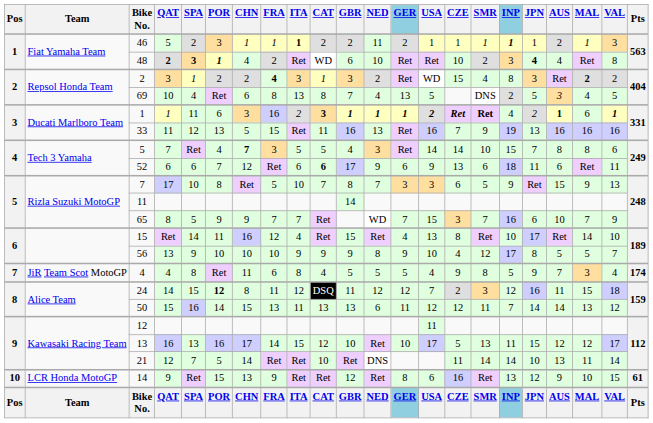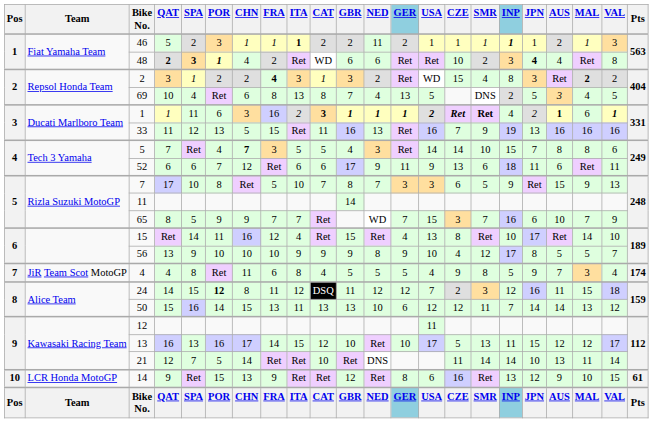48 | NED: 10 -> 6
52 | CAT: bold -> normal
52 | GER: 6 -> 11
50 | NED: 6 -> 10
50 | GER: 11 -> 6
